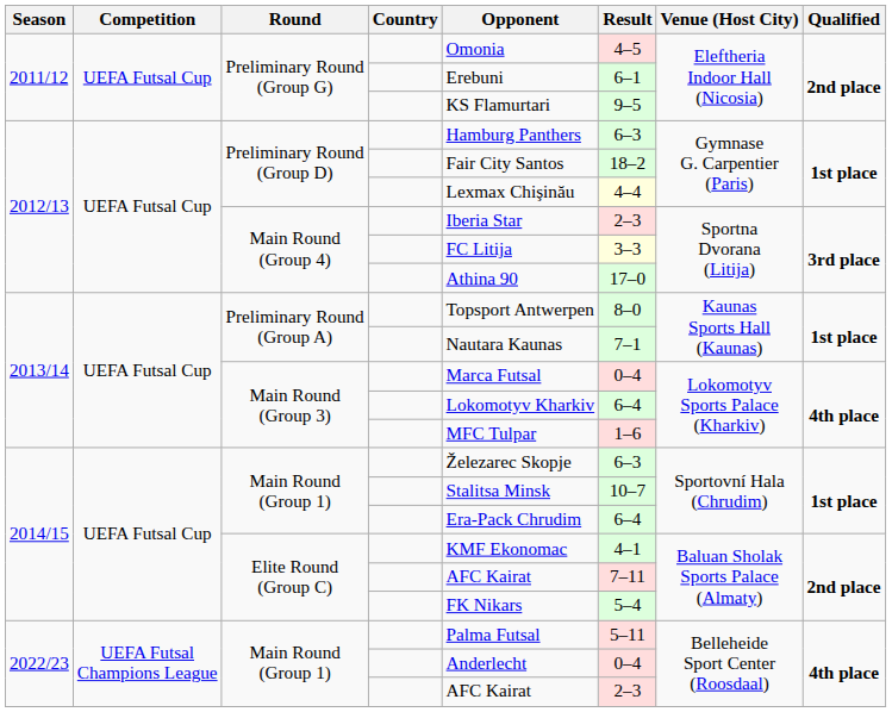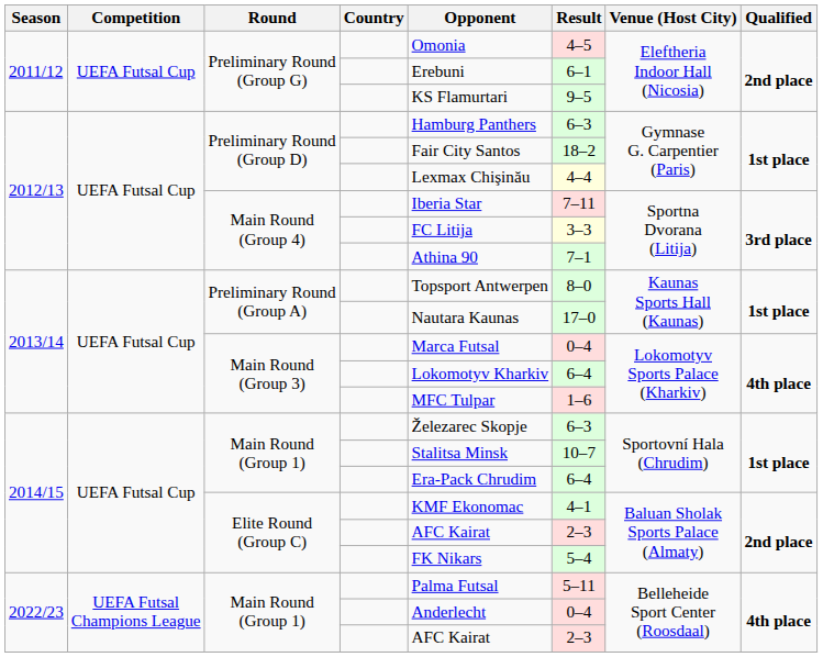row 8 | Result: 2–3 -> 7–11
row 10 | Result: 17–0 -> 7–1
row 12 | Result: 7–1 -> 17–0
row 20 | Result: 7–11 -> 2–3
